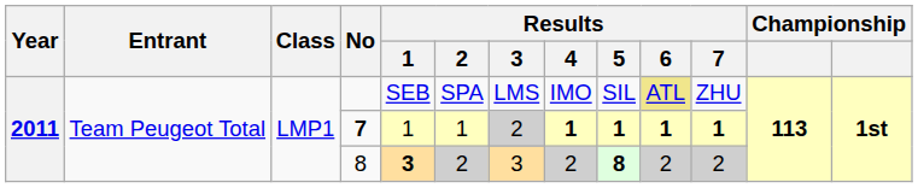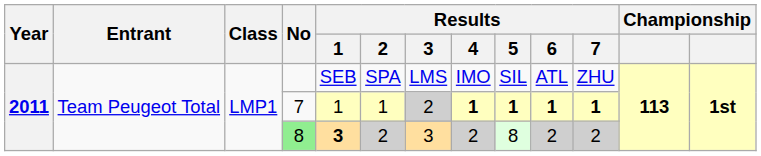row 3 | Results / 6: khaki background -> no background
row 4 | No: bold -> normal
row 5 | No: no background -> lightgreen background
row 5 | Results / 5: bold -> normal
